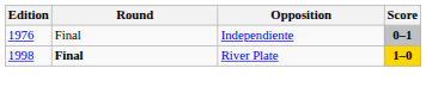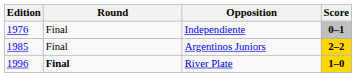+ row: 1985 | Final | Argentinos Juniors | 2–2
River Plate | Edition: 1998 -> 1996
